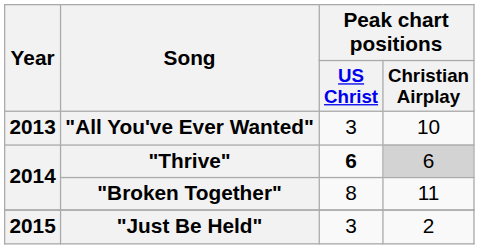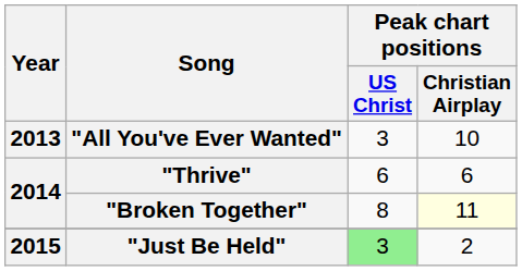"Thrive" | Peak chart positions / US Christ: bold -> normal
"Thrive" | Peak chart positions / Christian Airplay: lightgrey background -> no background
"Broken Together" | Peak chart positions / Christian Airplay: no background -> lightyellow background
"Just Be Held" | Peak chart positions / US Christ: no background -> lightgreen background
